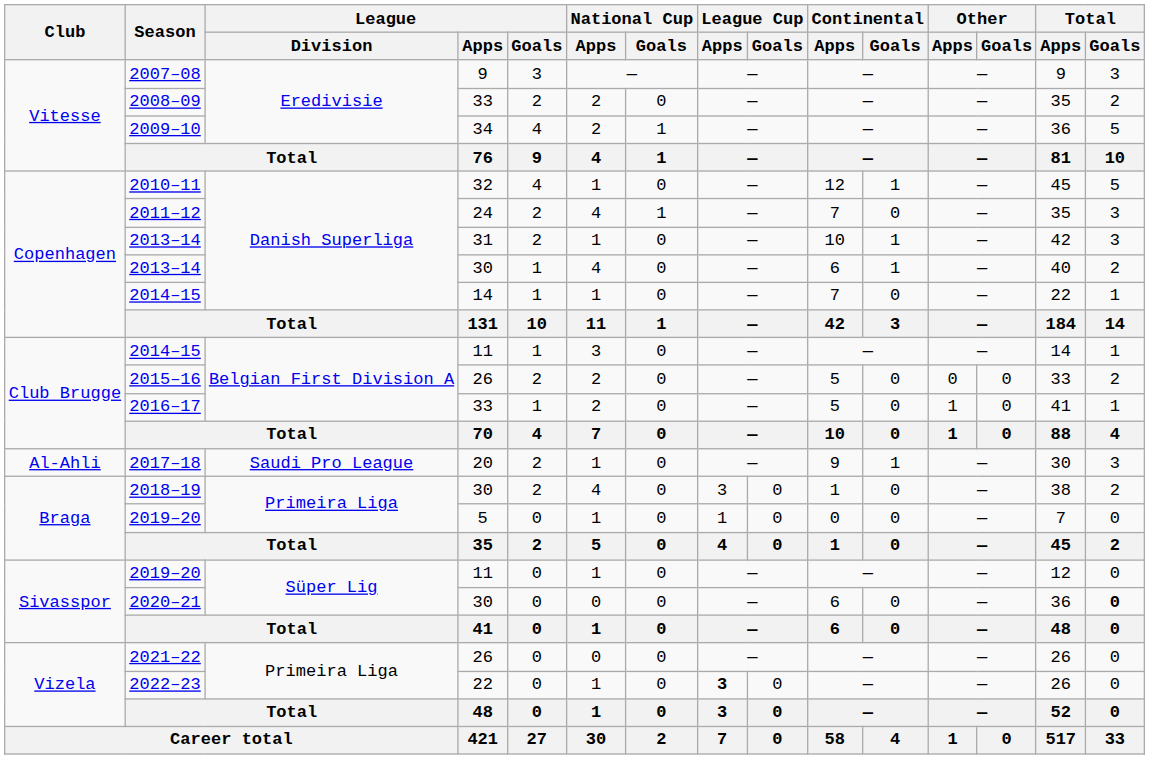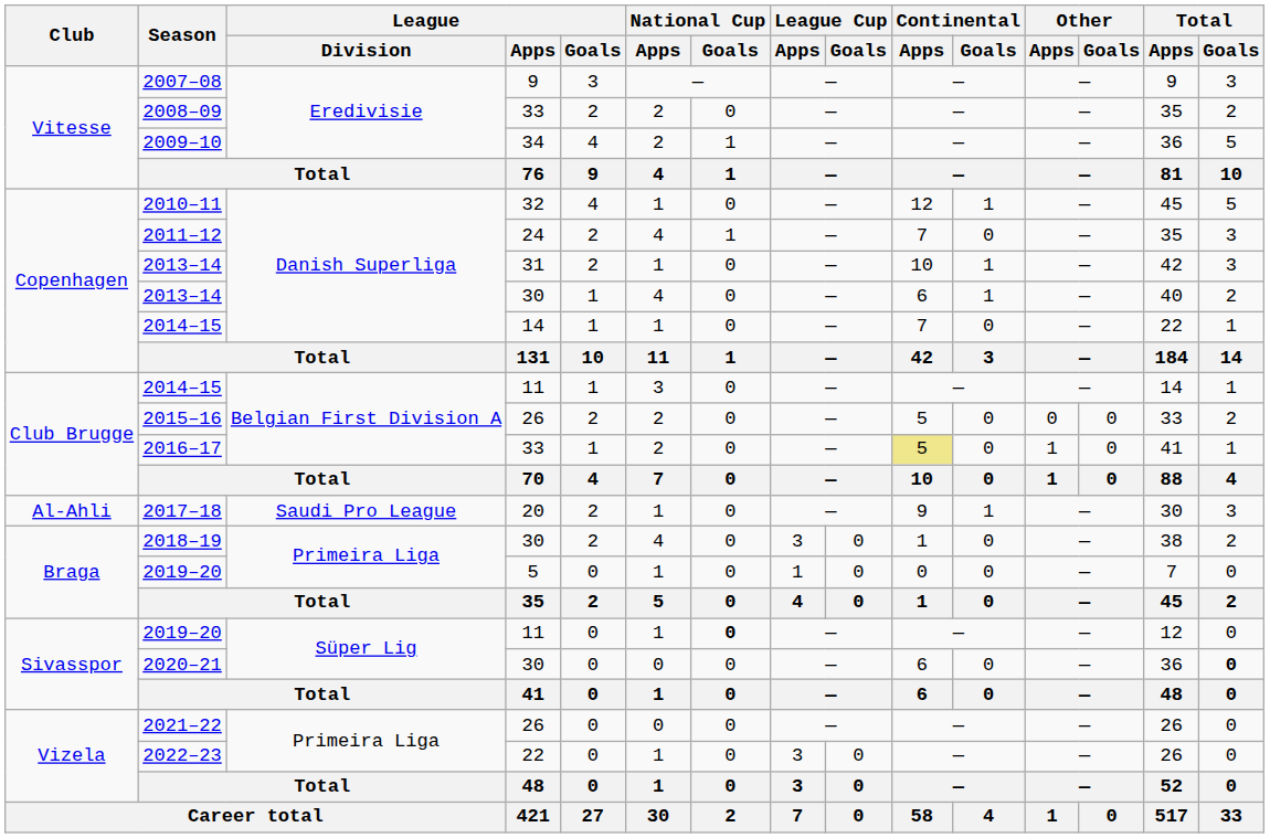2016–17 | Continental / Apps: no background -> khaki background
2019–20 / 11 | National Cup / Goals: normal -> bold
2022–23 | League Cup / Apps: bold -> normal
